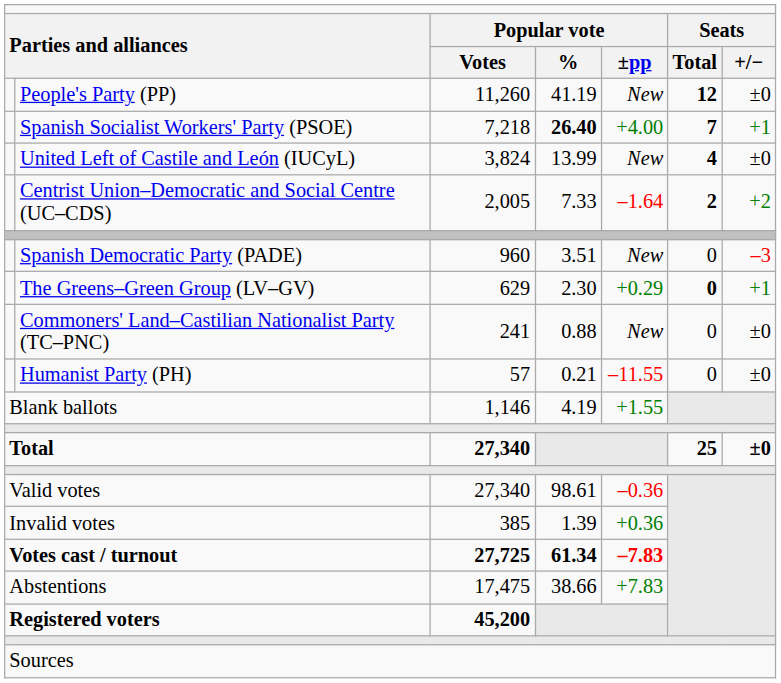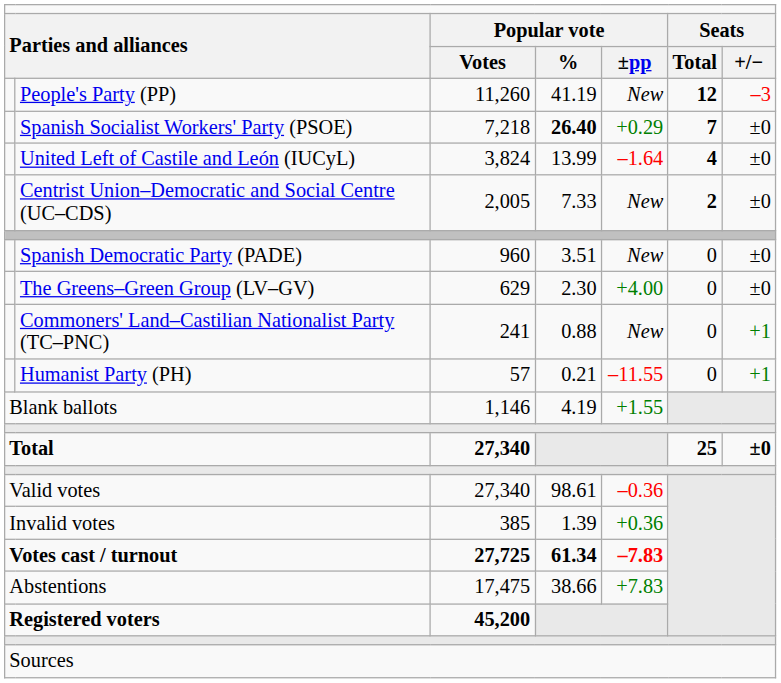People's Party (PP) | column 7: ±0 -> –3
Spanish Socialist Workers' Party (PSOE) | column 5: +4.00 -> +0.29
Spanish Socialist Workers' Party (PSOE) | column 7: +1 -> ±0
United Left of Castile and León (IUCyL) | column 5: New -> –1.64
Centrist Union–Democratic and Social Centre (UC–CDS) | column 5: –1.64 -> New
Centrist Union–Democratic and Social Centre (UC–CDS) | column 7: +2 -> ±0
Spanish Democratic Party (PADE) | column 7: –3 -> ±0
The Greens–Green Group (LV–GV) | column 5: +0.29 -> +4.00
The Greens–Green Group (LV–GV) | column 6: bold -> normal
The Greens–Green Group (LV–GV) | column 7: +1 -> ±0
Commoners' Land–Castilian Nationalist Party (TC–PNC) | column 7: ±0 -> +1
Humanist Party (PH) | column 7: ±0 -> +1
